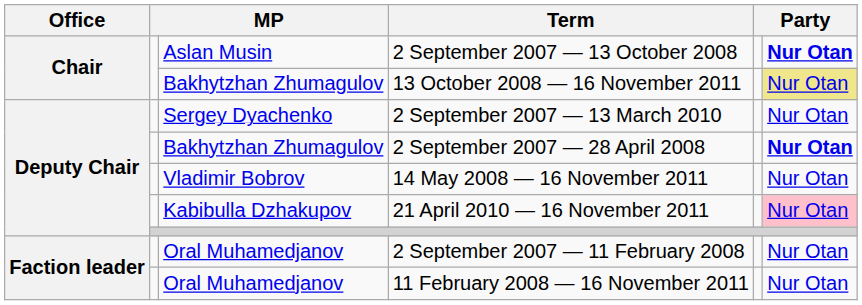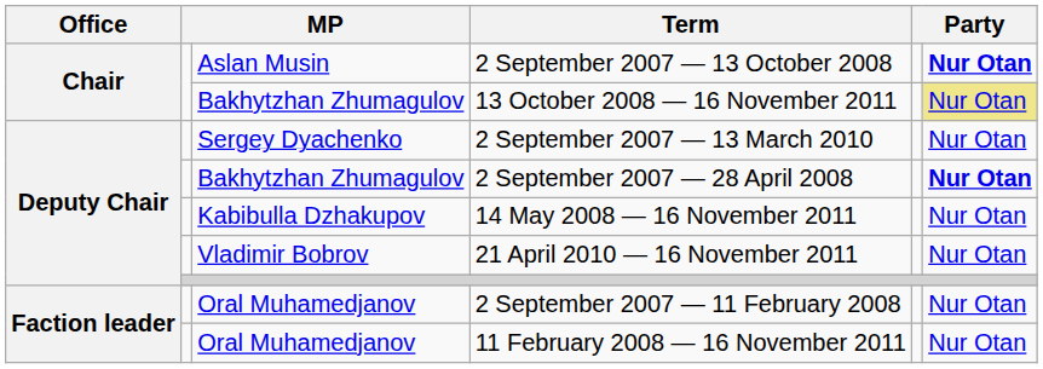14 May 2008 — 16 November 2011 | column 3: Vladimir Bobrov -> Kabibulla Dzhakupov
21 April 2010 — 16 November 2011 | column 3: Kabibulla Dzhakupov -> Vladimir Bobrov
21 April 2010 — 16 November 2011 | column 6: pink background -> no background
